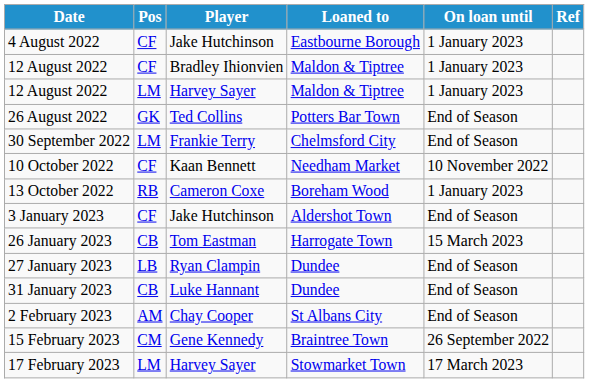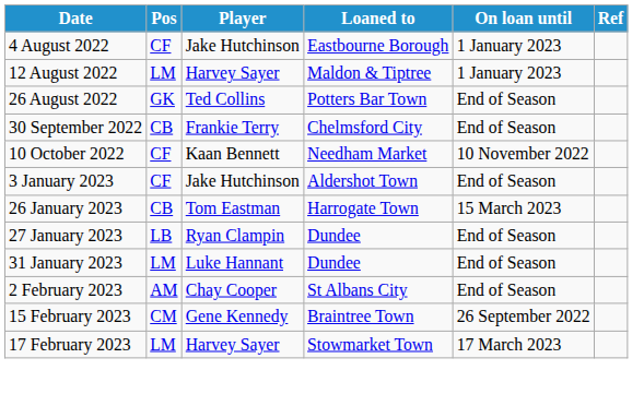- row: 12 August 2022 | CF | Bradley Ihionvien | Maldon & Tiptree | 1 January 2023
30 September 2022 | Pos: LM -> CB
- row: 13 October 2022 | RB | Cameron Coxe | Boreham Wood | 1 January 2023
31 January 2023 | Pos: CB -> LM
